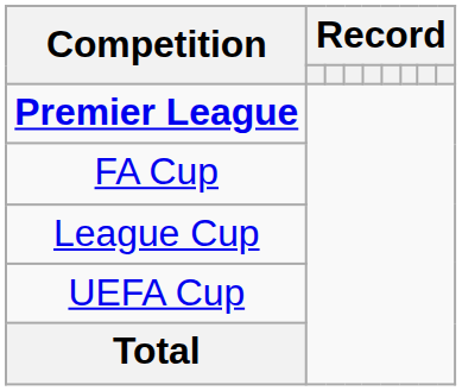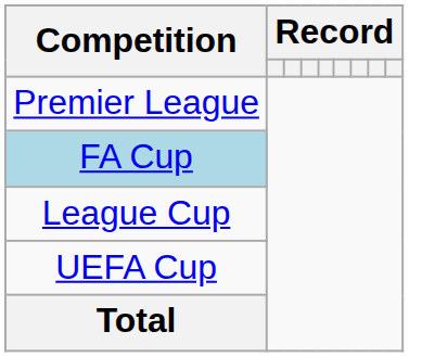Premier League | Competition: bold -> normal
FA Cup | Competition: no background -> lightblue background
